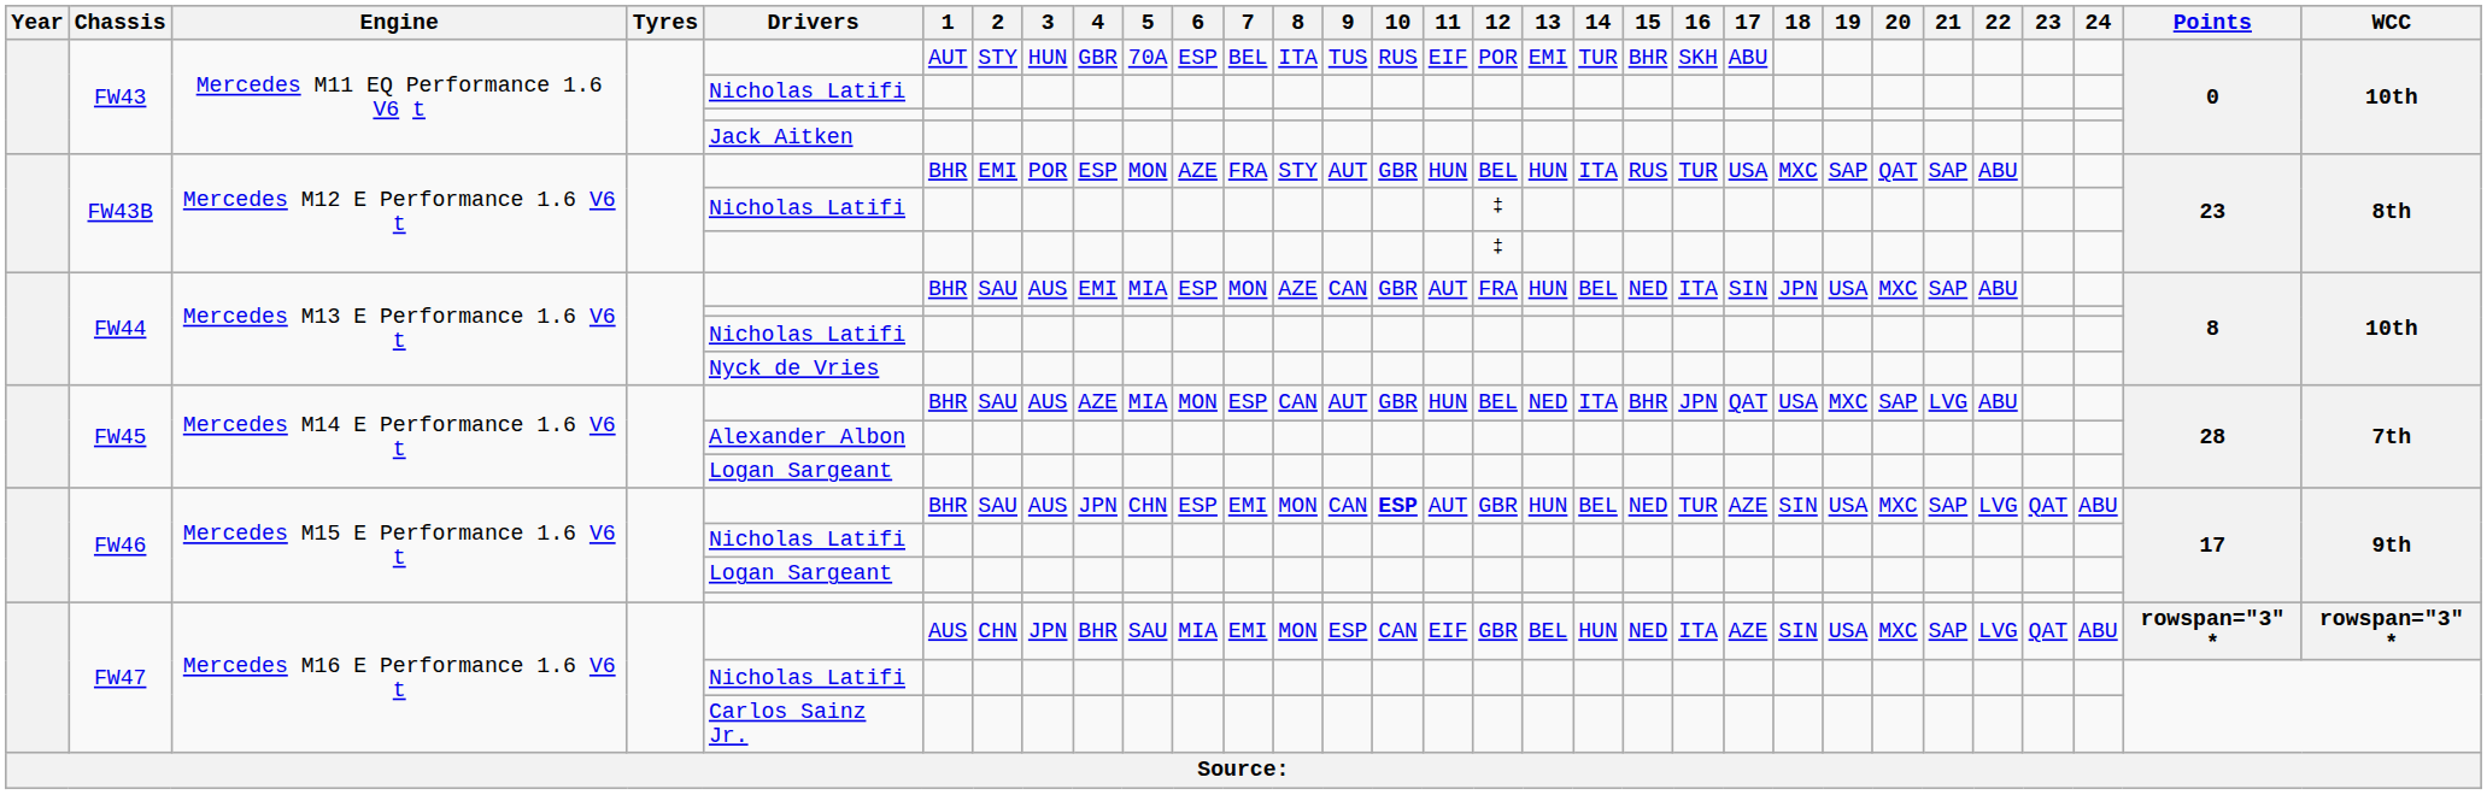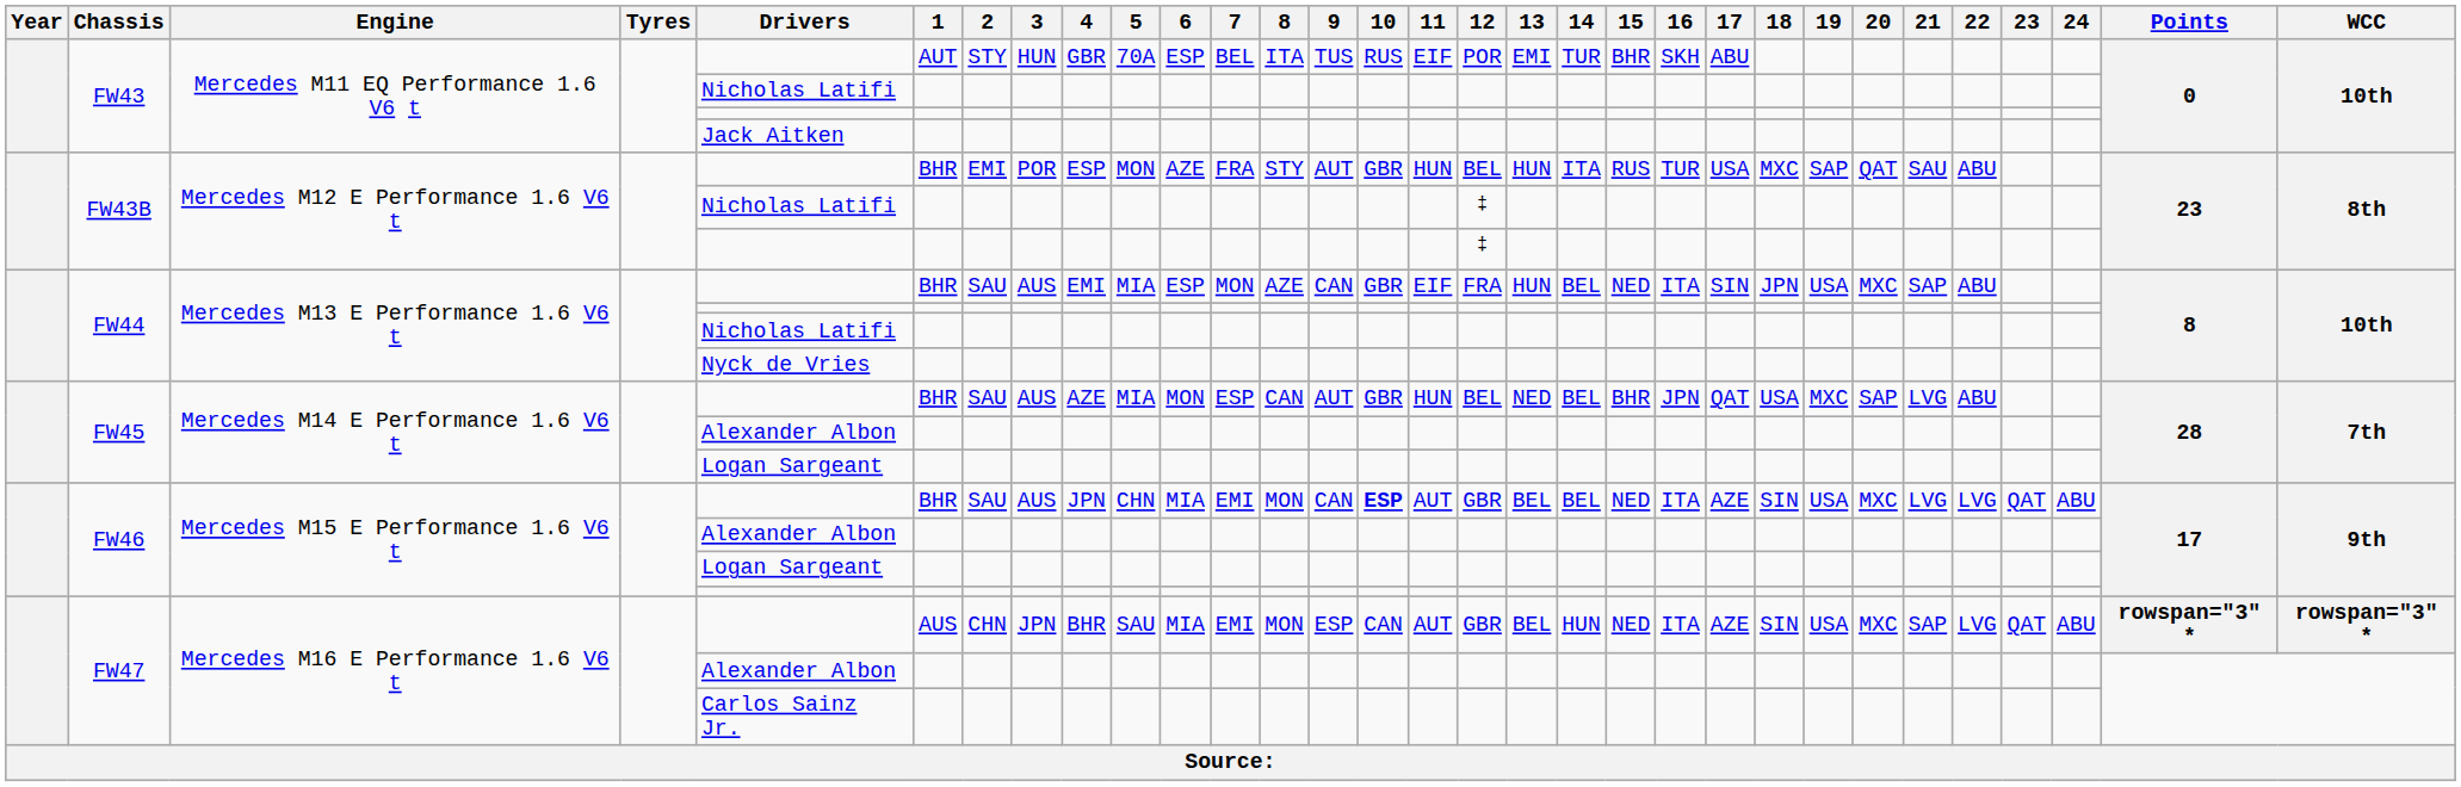row 6 | 21: SAP -> SAU
row 9 | 11: AUT -> EIF
row 13 | 14: ITA -> BEL
row 16 | 6: ESP -> MIA
row 16 | 13: HUN -> BEL
row 16 | 16: TUR -> ITA
row 16 | 21: SAP -> LVG
row 17 | Drivers: Nicholas Latifi -> Alexander Albon
row 20 | 11: EIF -> AUT
row 21 | Drivers: Nicholas Latifi -> Alexander Albon
